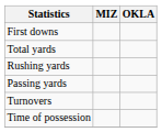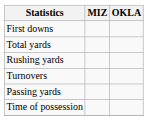rows swapped: Passing yards <-> Turnovers
